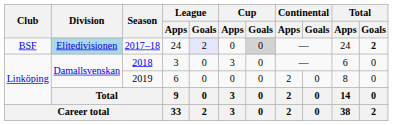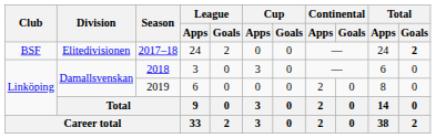2017–18 | Division: lightblue background -> no background
2017–18 | League / Goals: lavender background -> no background
2017–18 | Cup / Goals: lightgrey background -> no background
